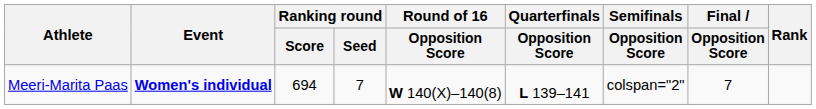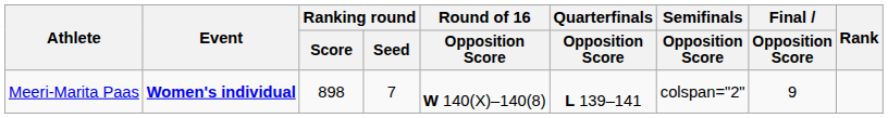Meeri-Marita Paas | Ranking round / Score: 694 -> 898
Meeri-Marita Paas | Final / Opposition Score: 7 -> 9
